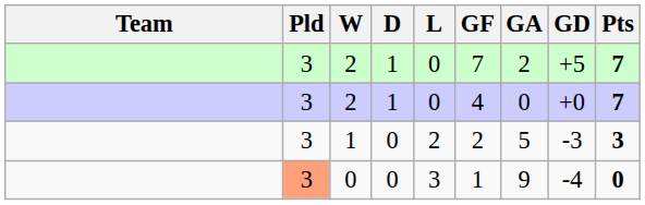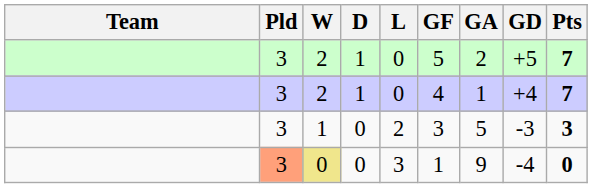row 2 | GF: 7 -> 5
row 3 | GA: 0 -> 1
row 3 | GD: +0 -> +4
row 4 | GF: 2 -> 3
row 5 | W: no background -> khaki background
